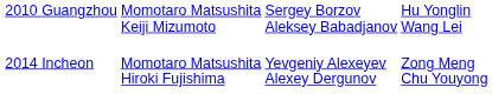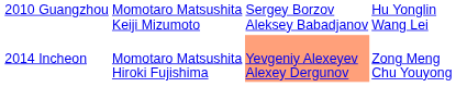2014 Incheon | column 3: no background -> lightsalmon background
